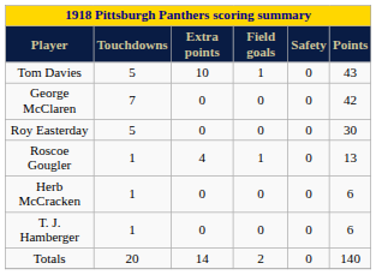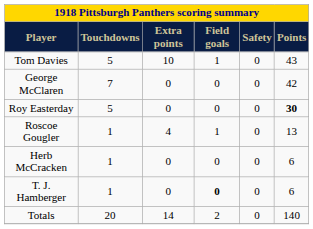Roy Easterday | Points: normal -> bold
T. J. Hamberger | Field goals: normal -> bold
